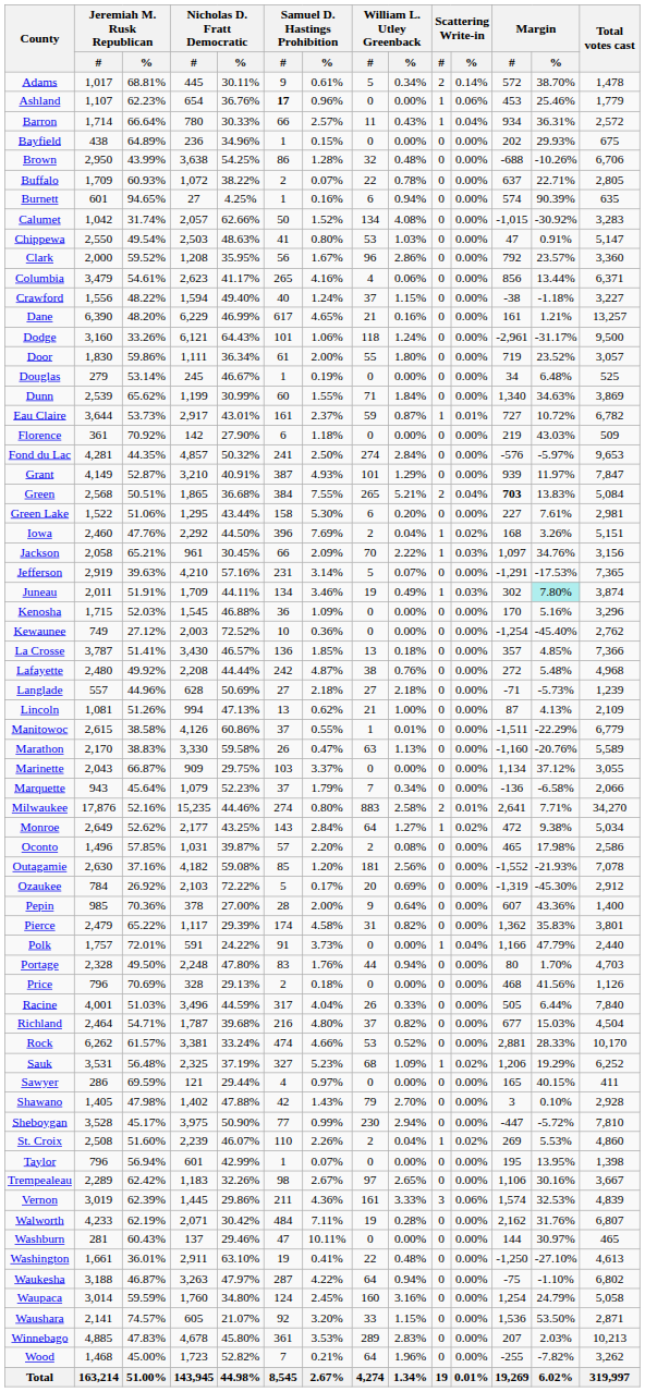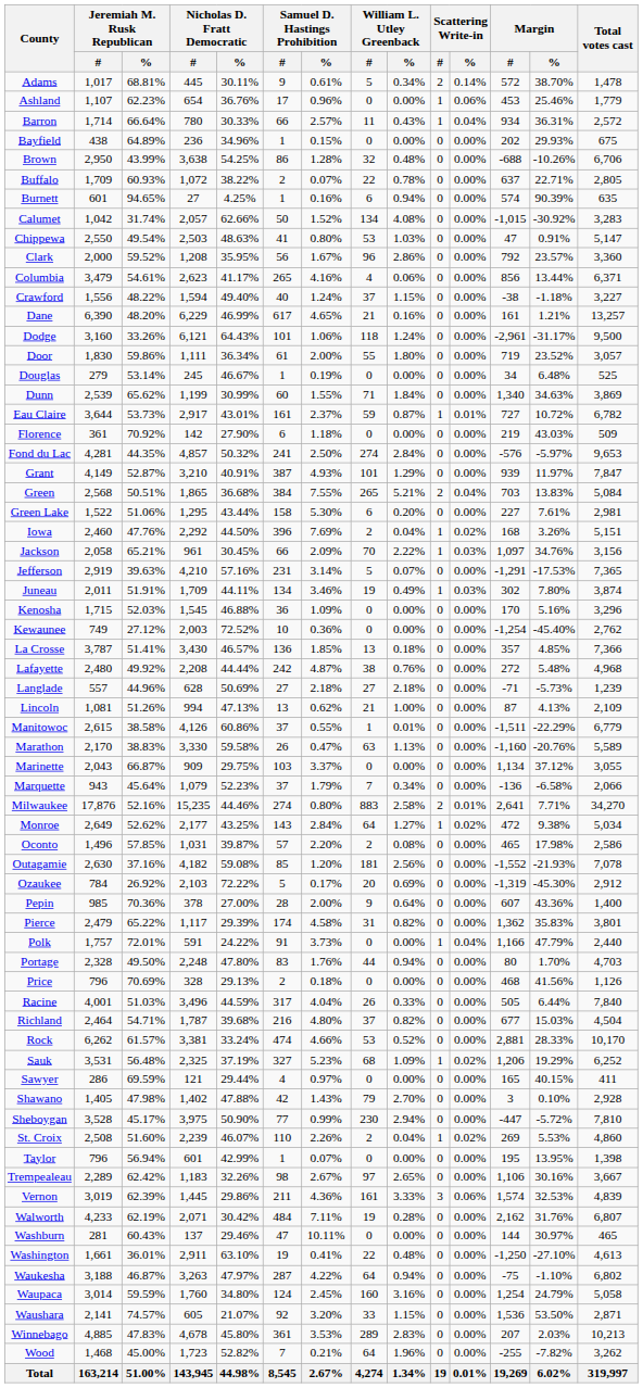Ashland | Samuel D. Hastings Prohibition / #: bold -> normal
Green | Margin / #: bold -> normal
Juneau | Margin / %: paleturquoise background -> no background
